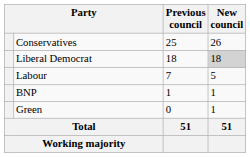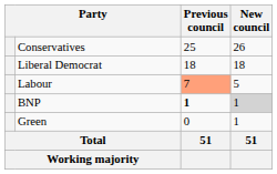Liberal Democrat | New council: lightgrey background -> no background
Labour | Previous council: no background -> lightsalmon background
BNP | Previous council: normal -> bold
BNP | New council: no background -> lightgrey background
